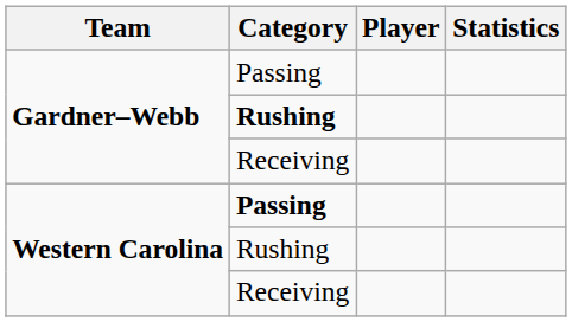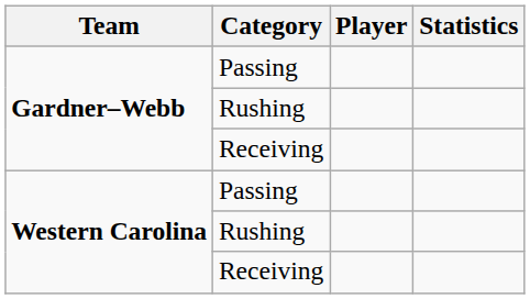Gardner–Webb / Rushing | Category: bold -> normal
Western Carolina / Passing | Category: bold -> normal
